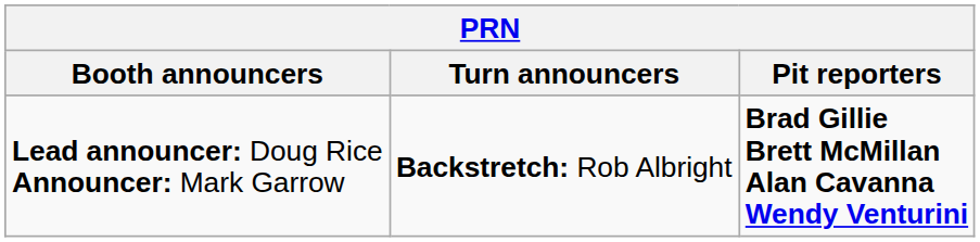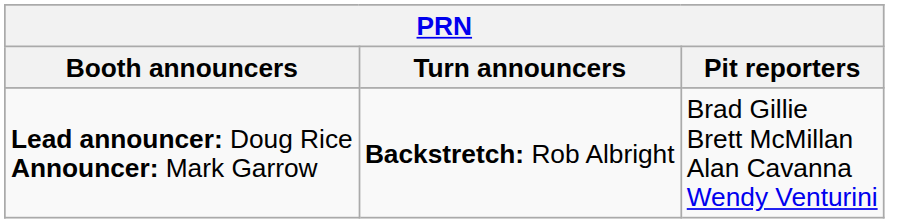Lead announcer: Doug Rice Announcer: Mark Garrow | Pit reporters: bold -> normal
